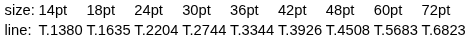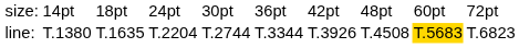line: | column 9: no background -> gold background
